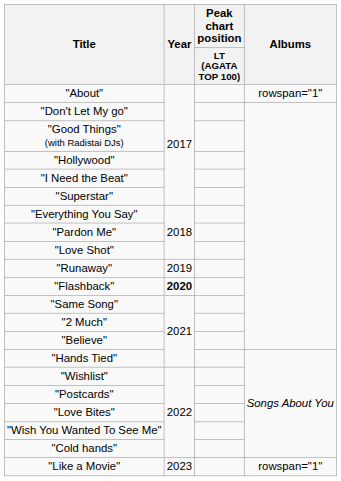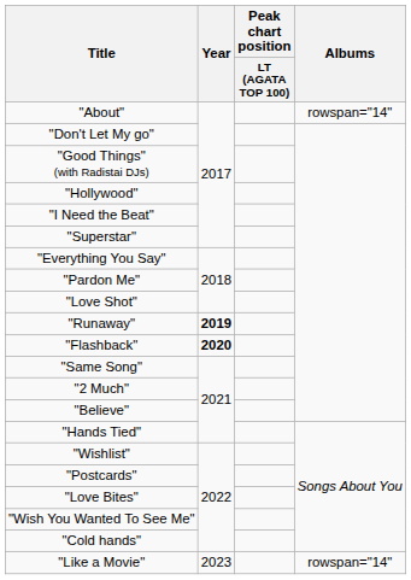"About" | Albums: rowspan="1" -> rowspan="14"
"Runaway" | Year: normal -> bold
"Like a Movie" | Albums: rowspan="1" -> rowspan="14"
